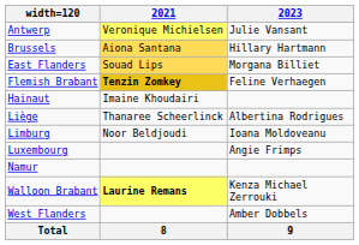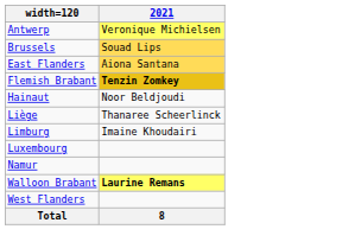- column: 2023 | Julie Vansant | Hillary Hartmann | Morgana Billiet | Feline Verhaegen | Albertina Rodrigues | Ioana Moldoveanu | Angie Frimps | Kenza Michael Zerrouki | Amber Dobbels | 9
Brussels | 2021: Aiona Santana -> Souad Lips
East Flanders | 2021: Souad Lips -> Aiona Santana
Hainaut | 2021: Imaine Khoudairi -> Noor Beldjoudi
Limburg | 2021: Noor Beldjoudi -> Imaine Khoudairi
